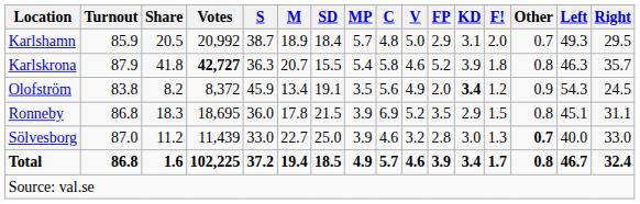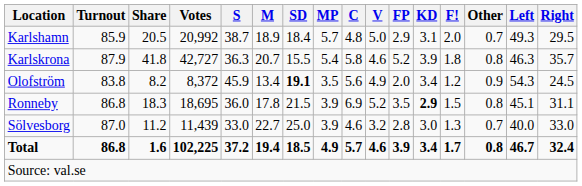Karlskrona | Votes: bold -> normal
Olofström | SD: normal -> bold
Olofström | KD: bold -> normal
Ronneby | KD: normal -> bold
Sölvesborg | Other: bold -> normal
